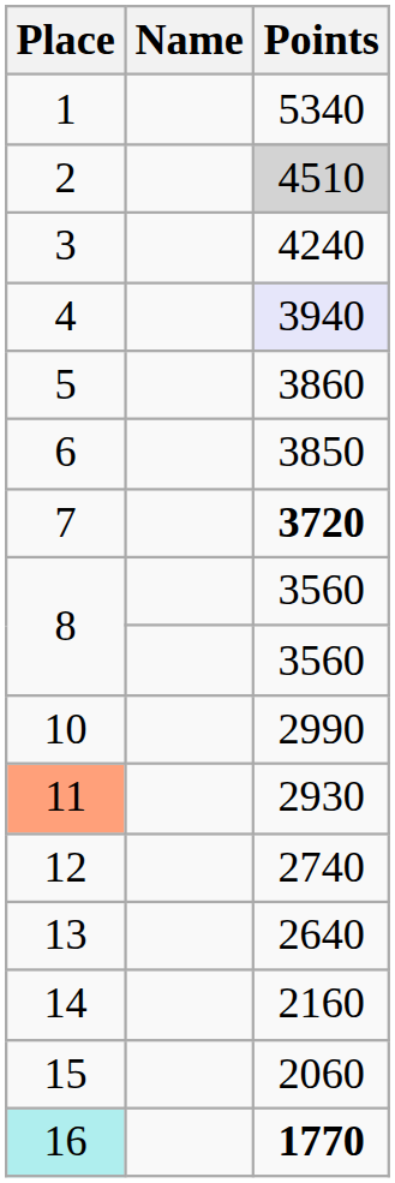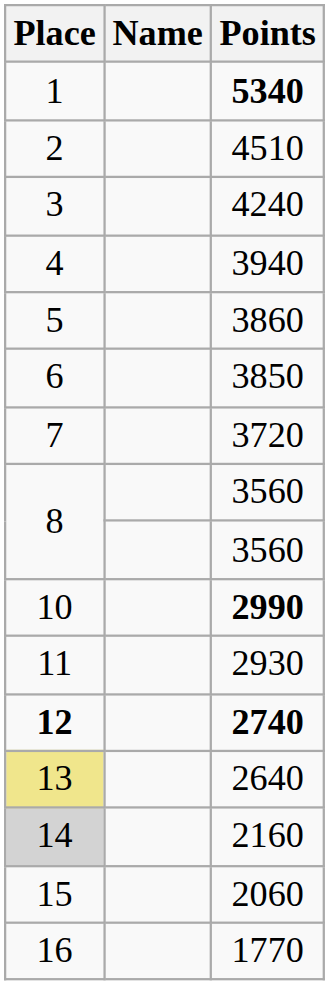1 | Points: normal -> bold
2 | Points: lightgrey background -> no background
4 | Points: lavender background -> no background
7 | Points: bold -> normal
10 | Points: normal -> bold
11 | Place: lightsalmon background -> no background
12 | Place: normal -> bold
12 | Points: normal -> bold
13 | Place: no background -> khaki background
14 | Place: no background -> lightgrey background
16 | Place: paleturquoise background -> no background
16 | Points: bold -> normal
